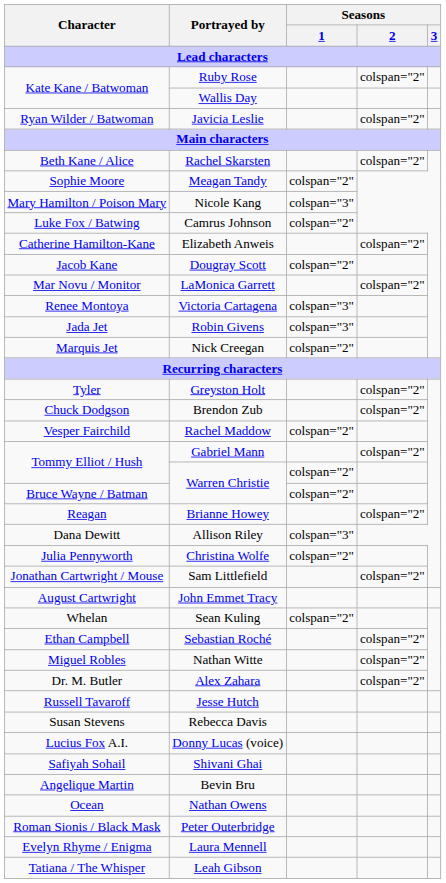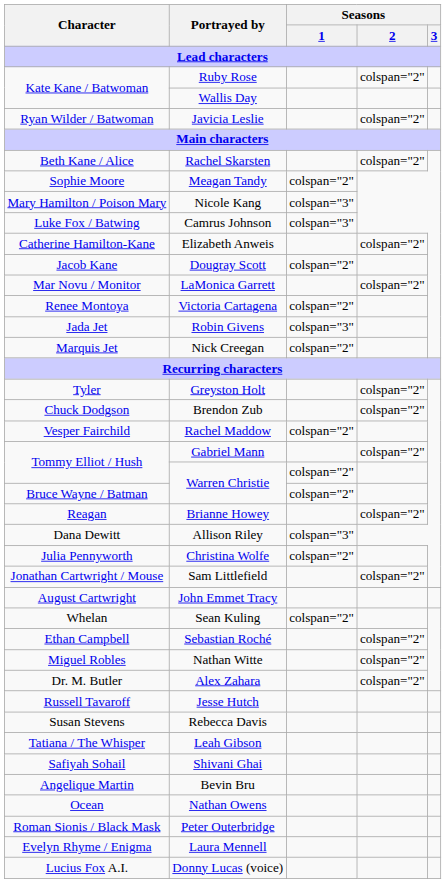Camrus Johnson | Seasons / 1: colspan="2" -> colspan="3"
Victoria Cartagena | Seasons / 1: colspan="3" -> colspan="2"
rows swapped: Leah Gibson <-> Donny Lucas (voice)
